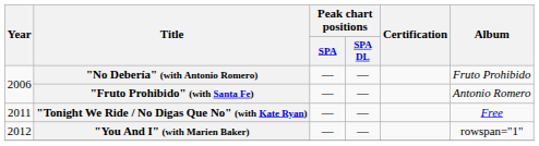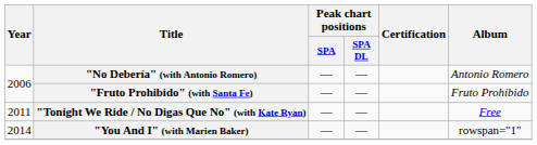"No Debería" (with Antonio Romero) | Album: Fruto Prohibido -> Antonio Romero
"Fruto Prohibido" (with Santa Fe) | Album: Antonio Romero -> Fruto Prohibido
"You And I" (with Marien Baker) | Year: 2012 -> 2014
